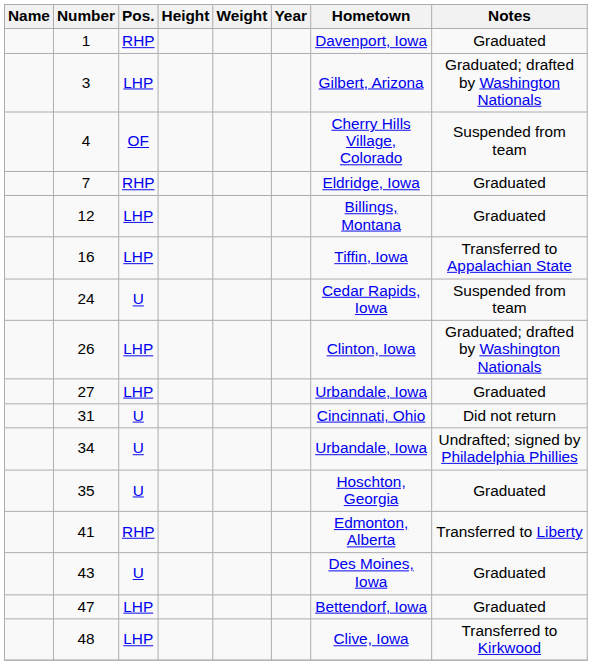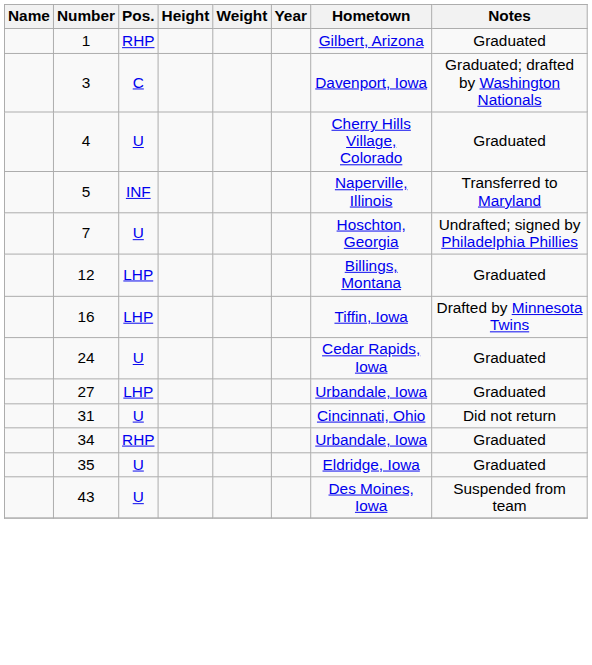1 | Hometown: Davenport, Iowa -> Gilbert, Arizona
3 | Pos.: LHP -> C
3 | Hometown: Gilbert, Arizona -> Davenport, Iowa
4 | Pos.: OF -> U
4 | Notes: Suspended from team -> Graduated
+ row: 5 | INF | Naperville, Illinois | Transferred to Maryland
7 | Pos.: RHP -> U
7 | Hometown: Eldridge, Iowa -> Hoschton, Georgia
7 | Notes: Graduated -> Undrafted; signed by Philadelphia Phillies
16 | Notes: Transferred to Appalachian State -> Drafted by Minnesota Twins
24 | Notes: Suspended from team -> Graduated
- row: 26 | LHP | Clinton, Iowa | Graduated; drafted by Washington Nationals
34 | Pos.: U -> RHP
34 | Notes: Undrafted; signed by Philadelphia Phillies -> Graduated
35 | Hometown: Hoschton, Georgia -> Eldridge, Iowa
- row: 41 | RHP | Edmonton, Alberta | Transferred to Liberty
43 | Notes: Graduated -> Suspended from team
- row: 47 | LHP | Bettendorf, Iowa | Graduated
- row: 48 | LHP | Clive, Iowa | Transferred to Kirkwood
